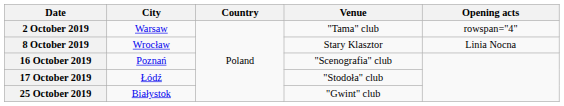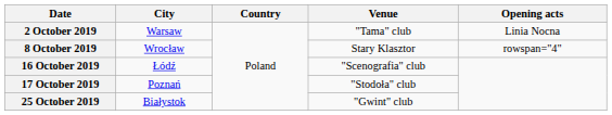2 October 2019 | Opening acts: rowspan="4" -> Linia Nocna
8 October 2019 | Opening acts: Linia Nocna -> rowspan="4"
16 October 2019 | City: Poznań -> Łódź
17 October 2019 | City: Łódź -> Poznań
